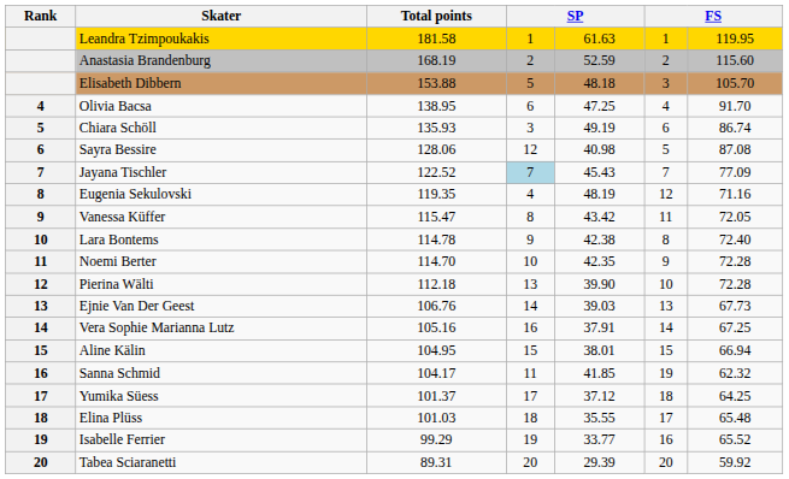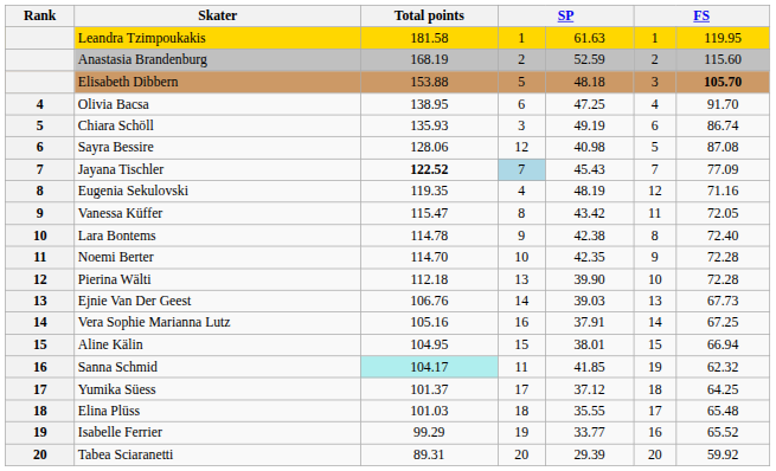Elisabeth Dibbern | column 7: normal -> bold
Jayana Tischler | Total points: normal -> bold
Sanna Schmid | Total points: no background -> paleturquoise background
